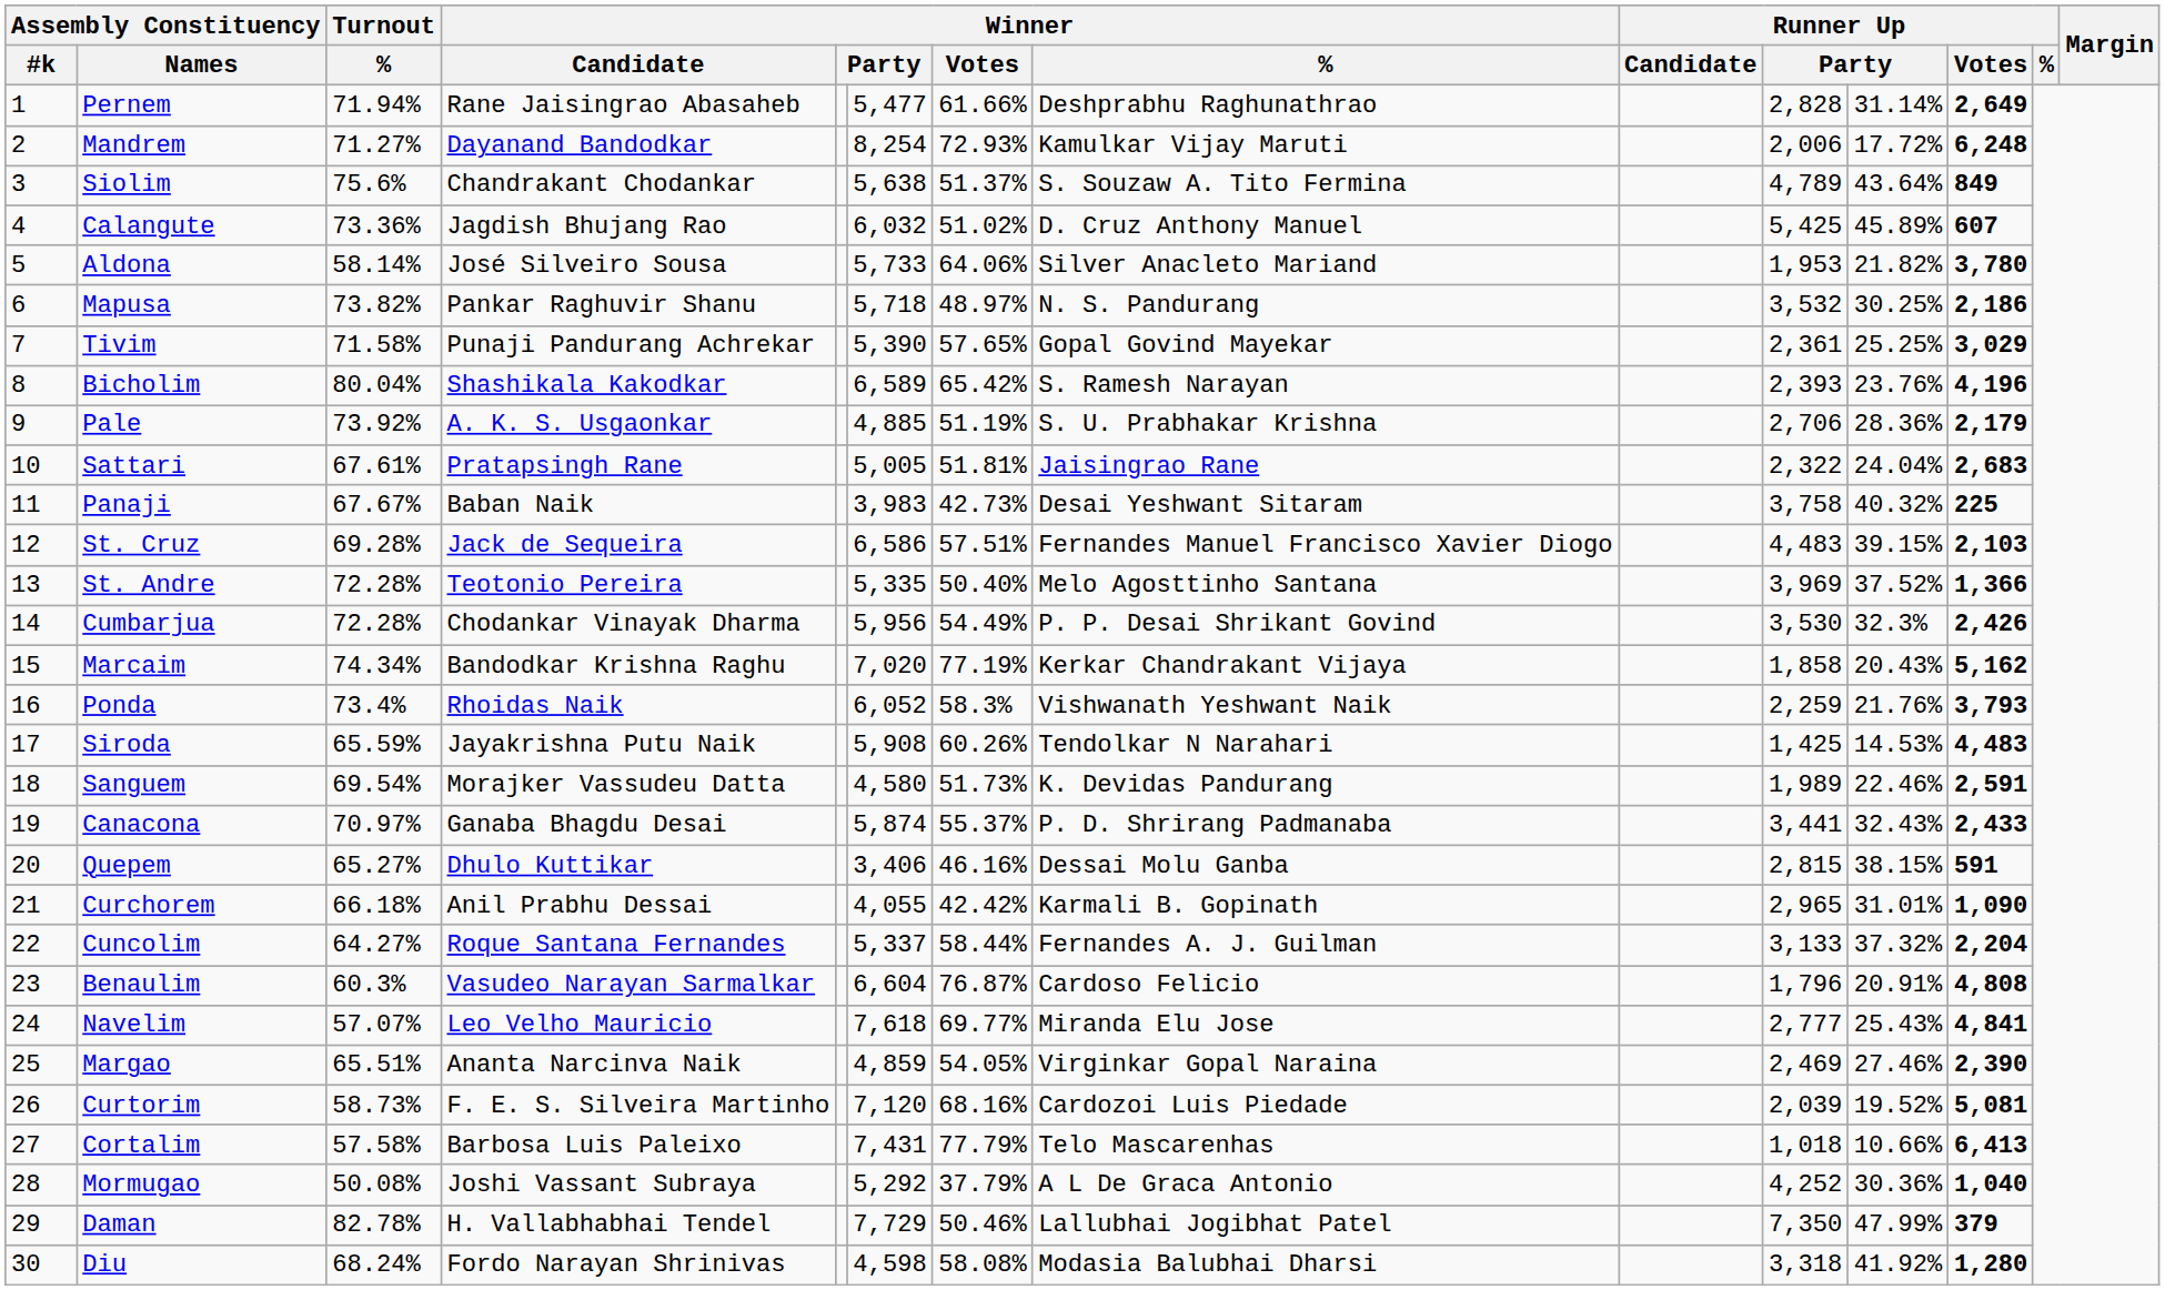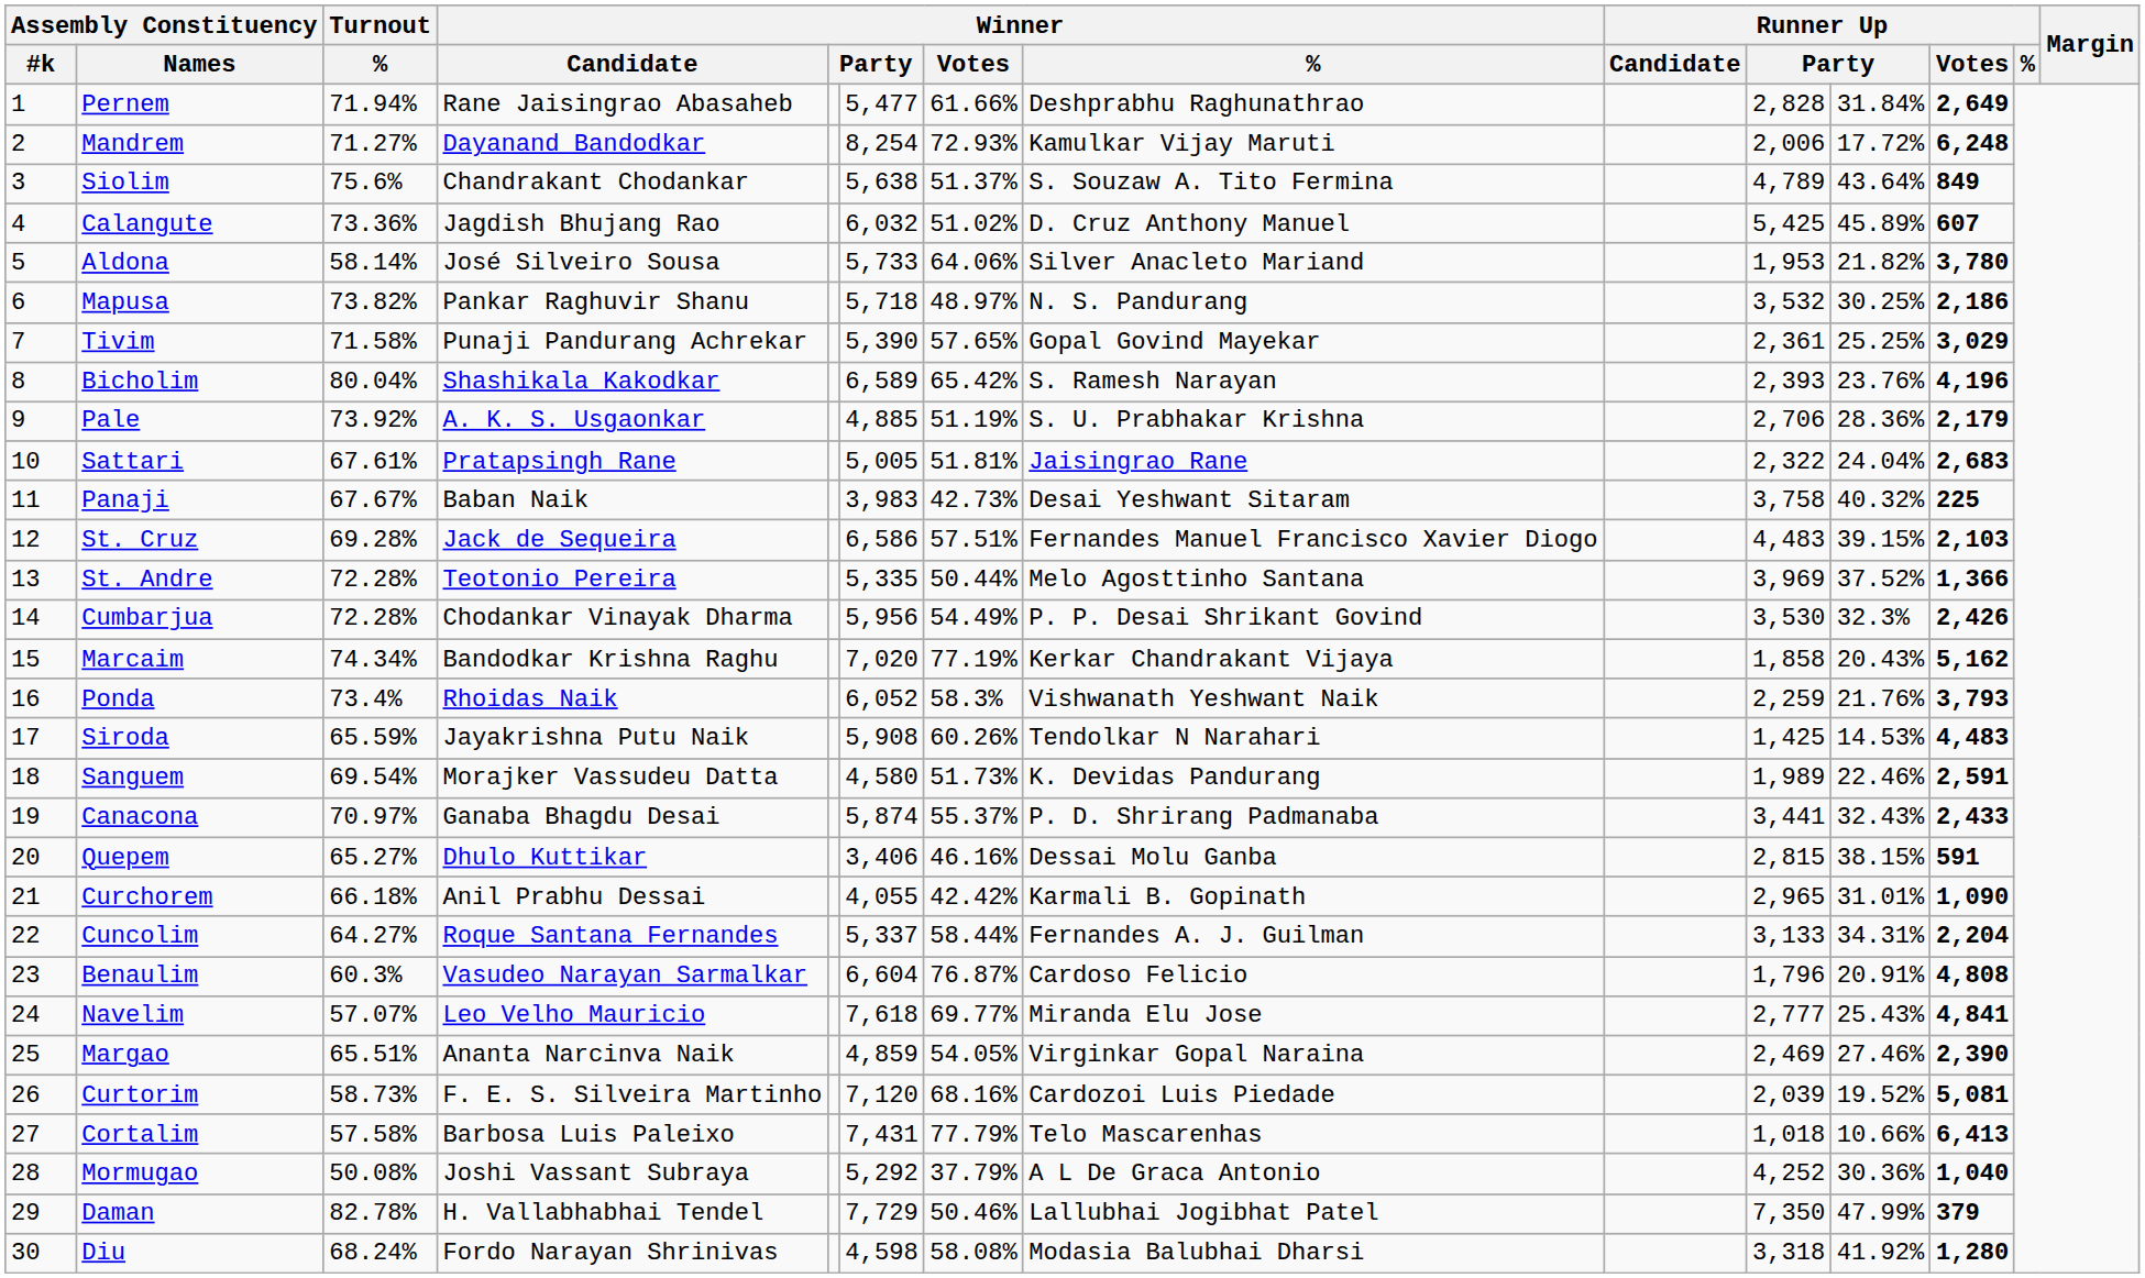Pernem | column 11: 31.14% -> 31.84%
St. Andre | Winner / Votes: 50.40% -> 50.44%
Cuncolim | column 11: 37.32% -> 34.31%
